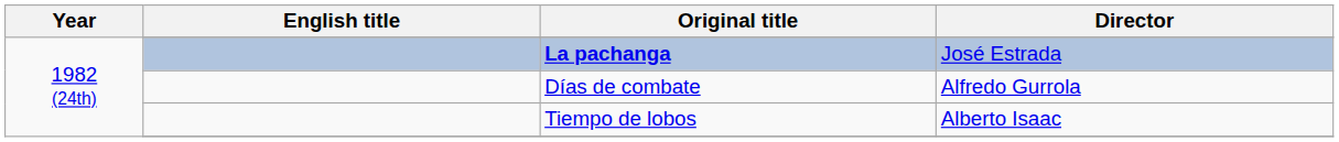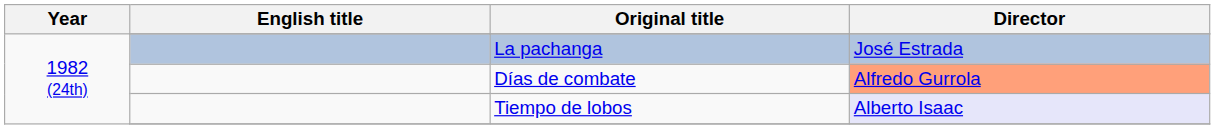La pachanga | Original title: bold -> normal
Días de combate | Director: no background -> lightsalmon background
Tiempo de lobos | Director: no background -> lavender background
